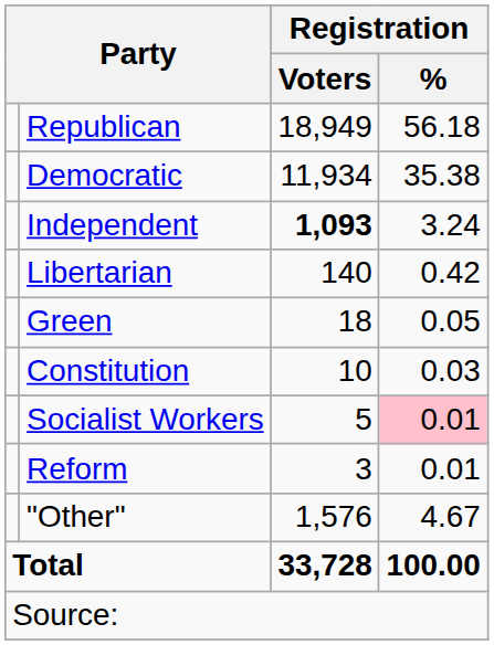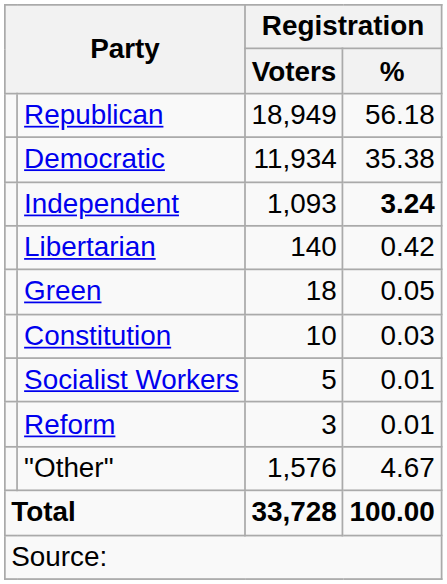Independent | Registration / Voters: bold -> normal
Independent | Registration / %: normal -> bold
Socialist Workers | Registration / %: pink background -> no background
